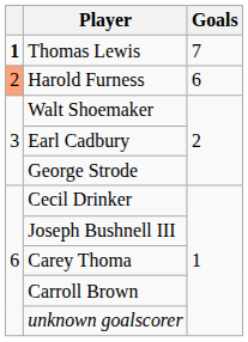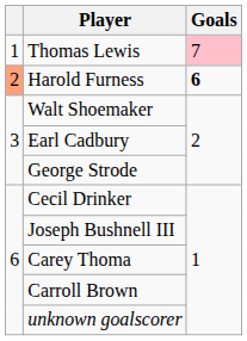Thomas Lewis | column 1: bold -> normal
Thomas Lewis | Goals: no background -> pink background
Harold Furness | Goals: normal -> bold
